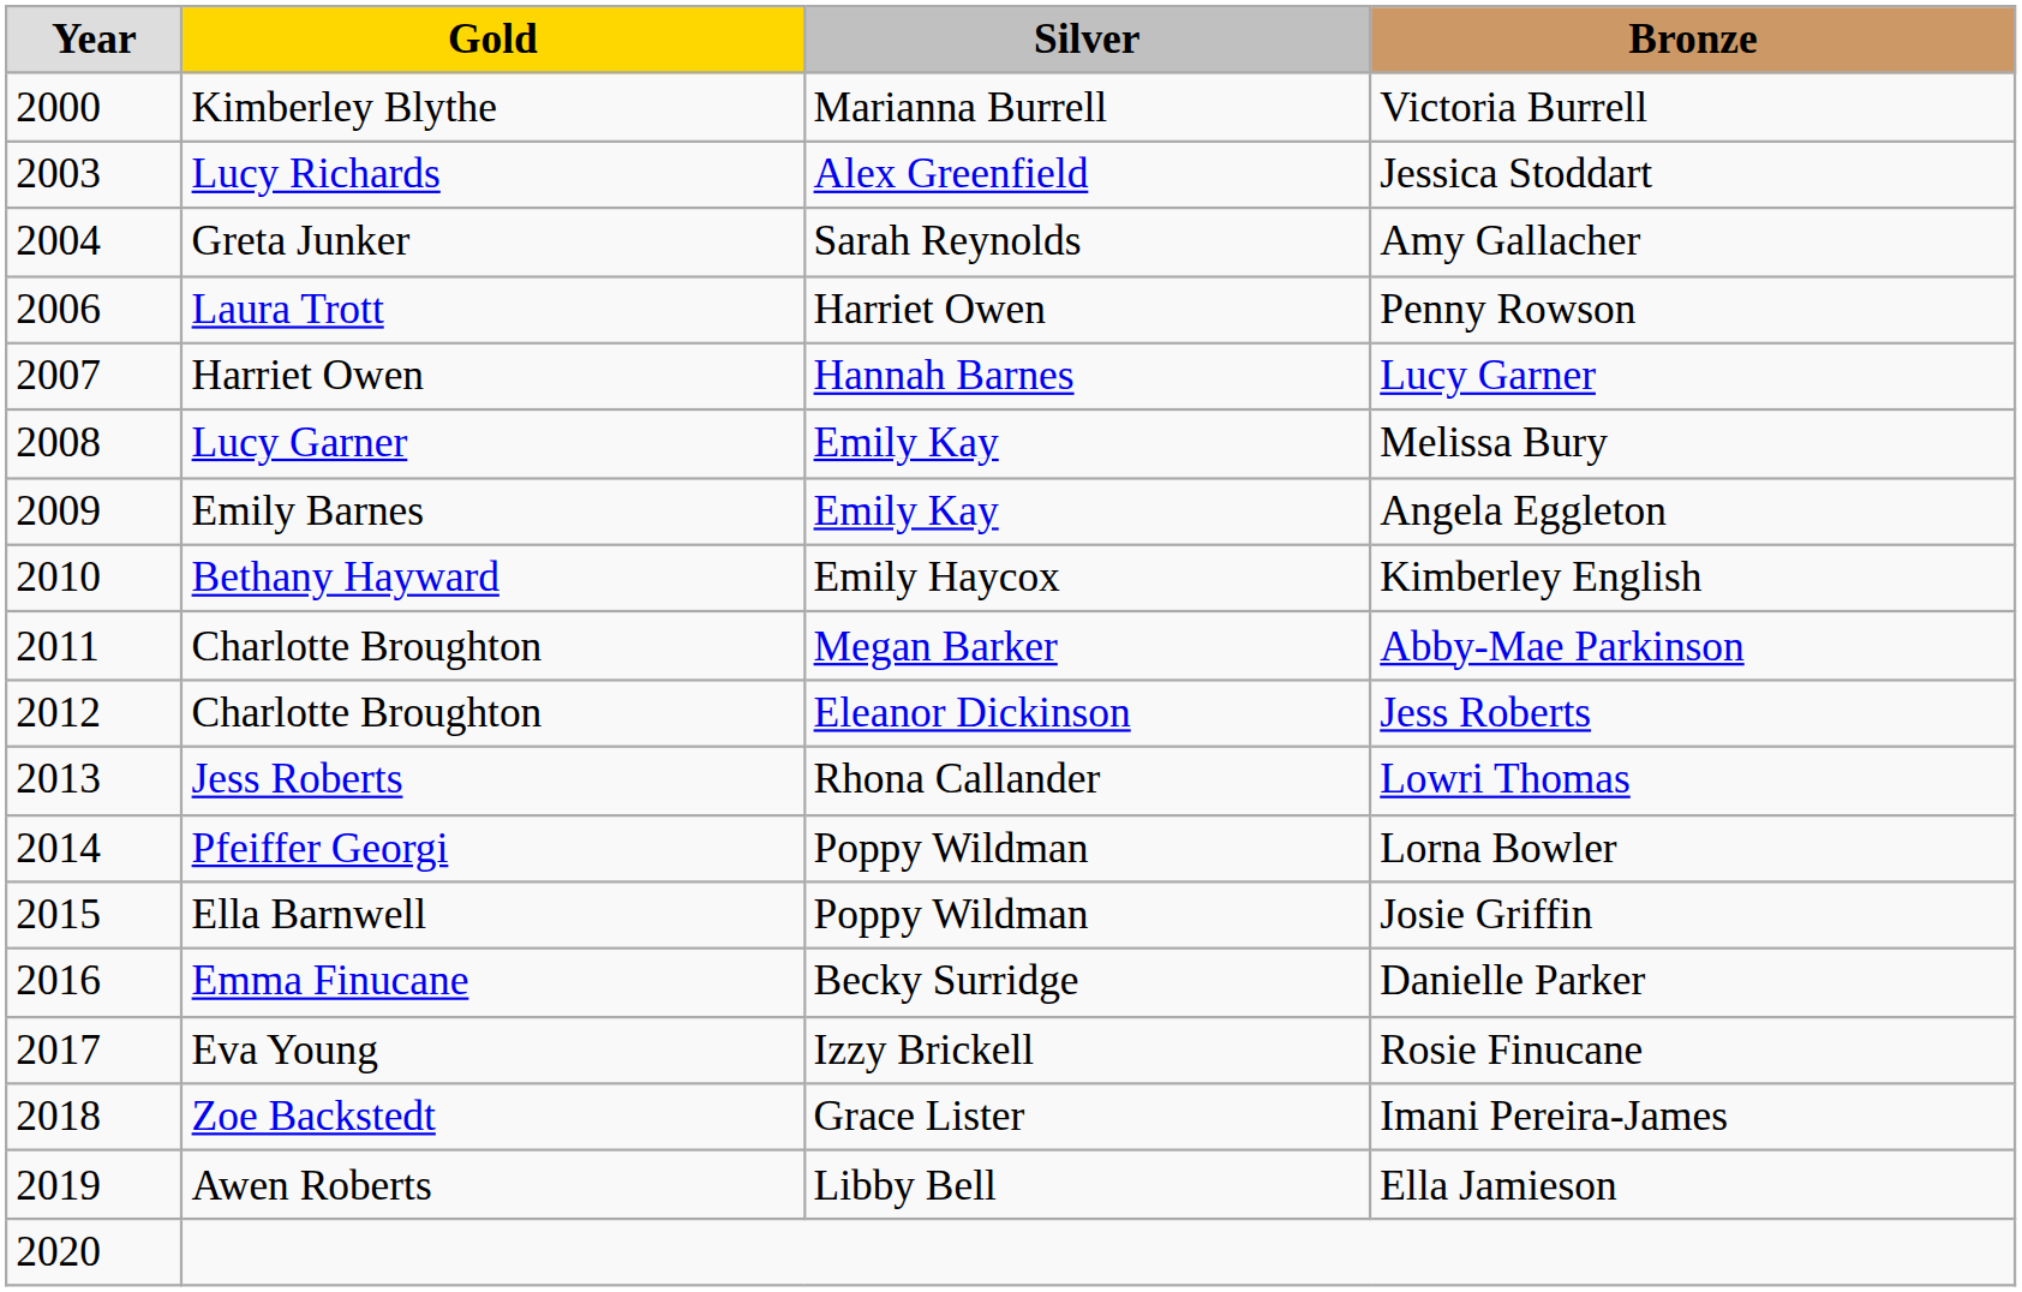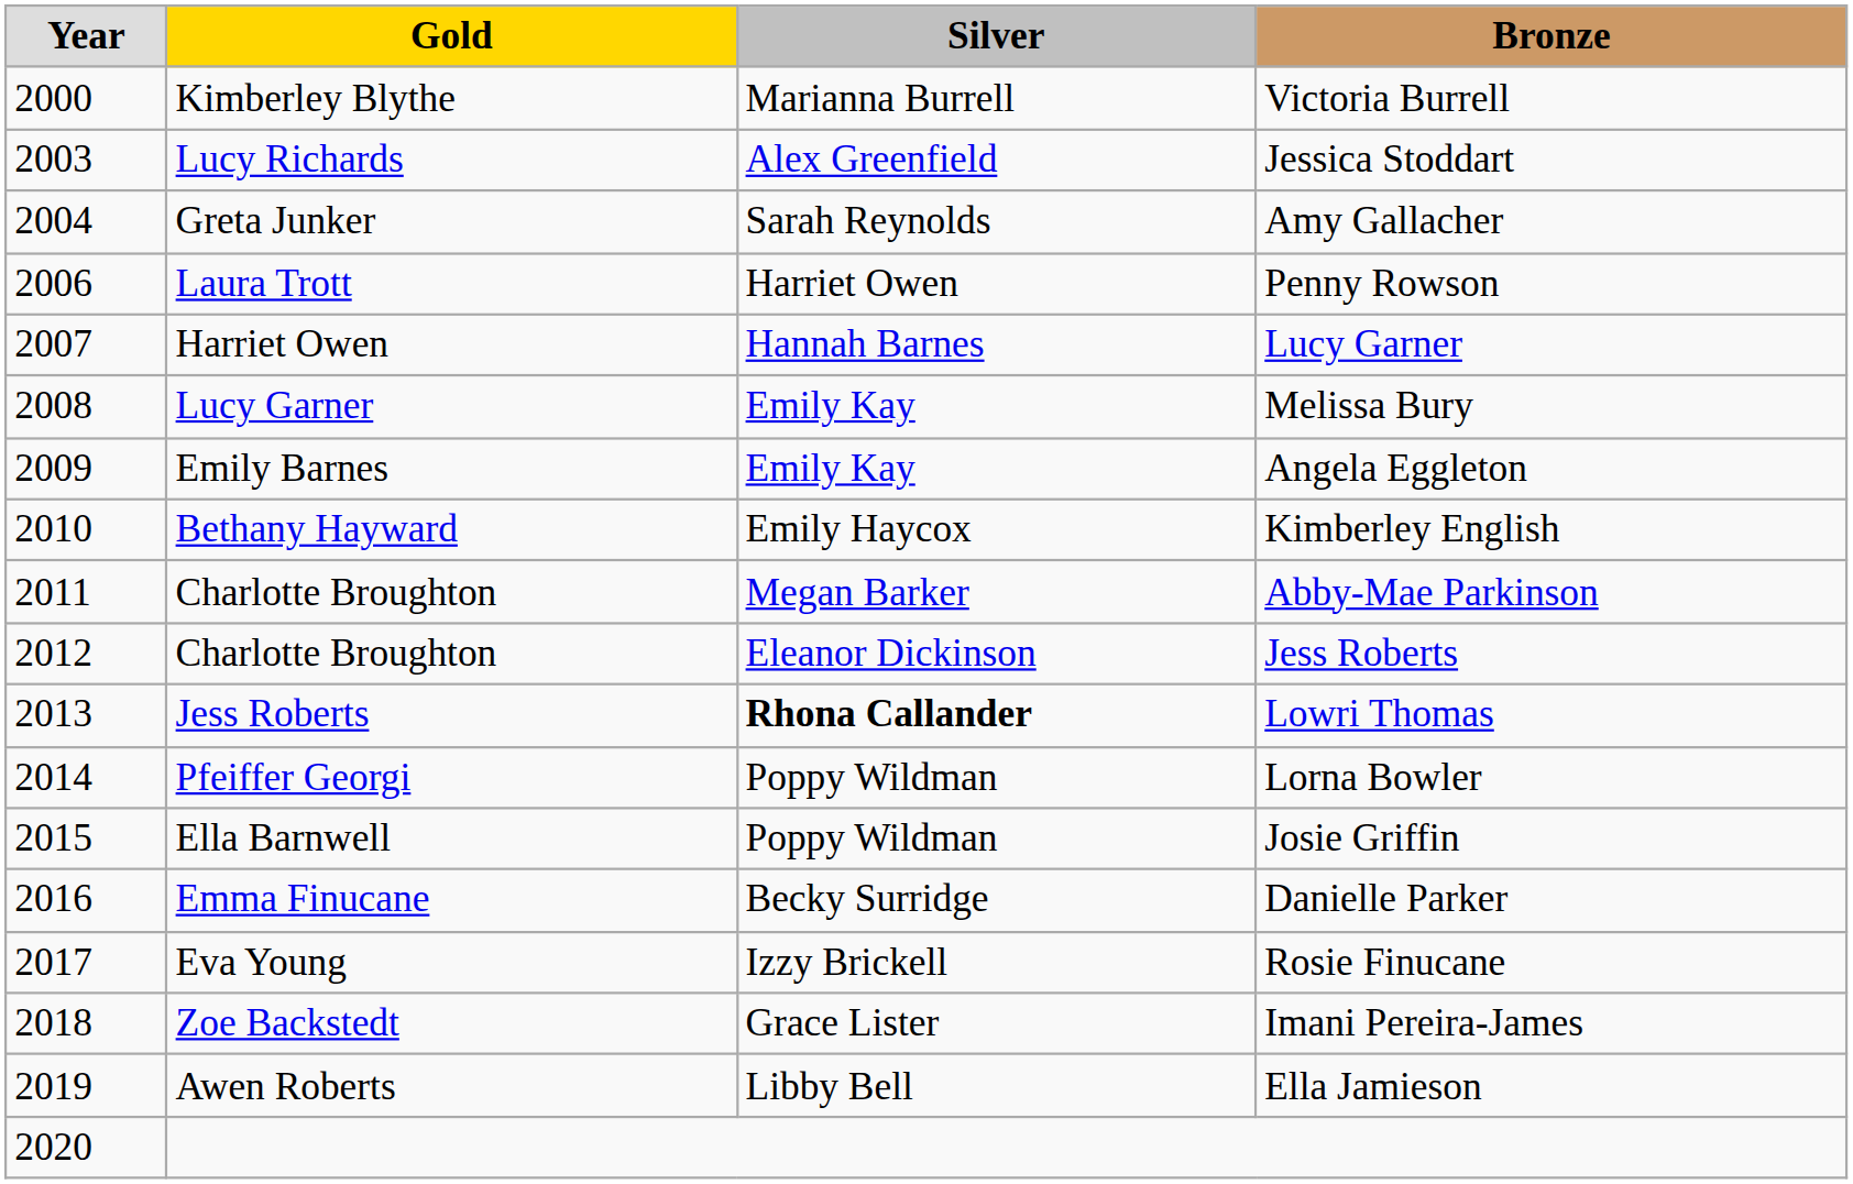Lowri Thomas | Silver: normal -> bold
